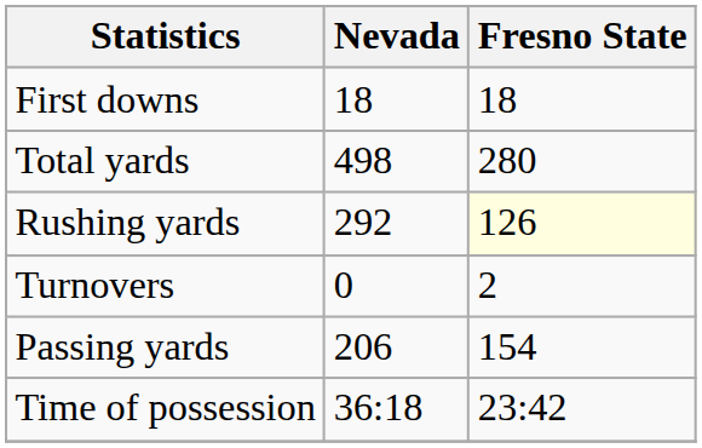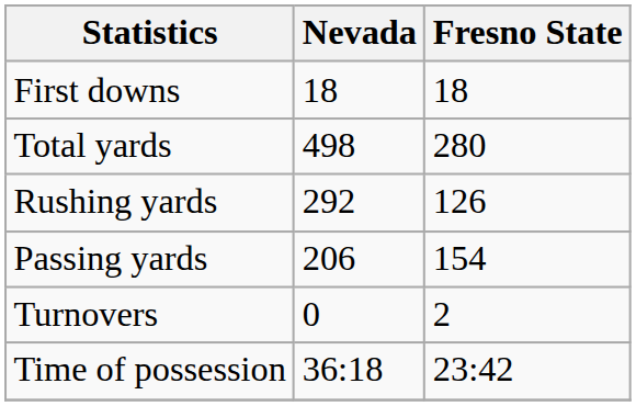Rushing yards | Fresno State: lightyellow background -> no background
rows swapped: Passing yards <-> Turnovers
